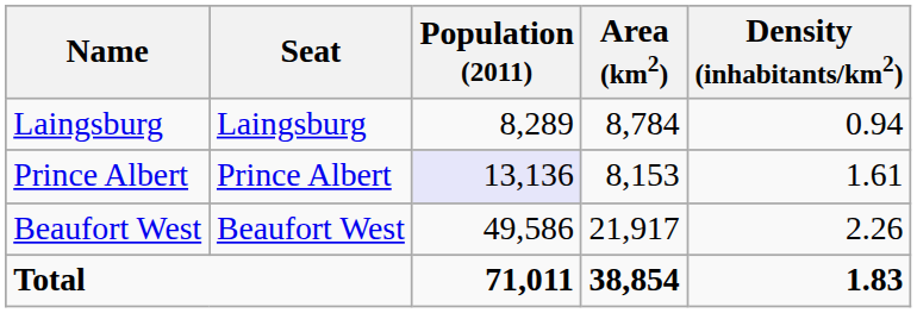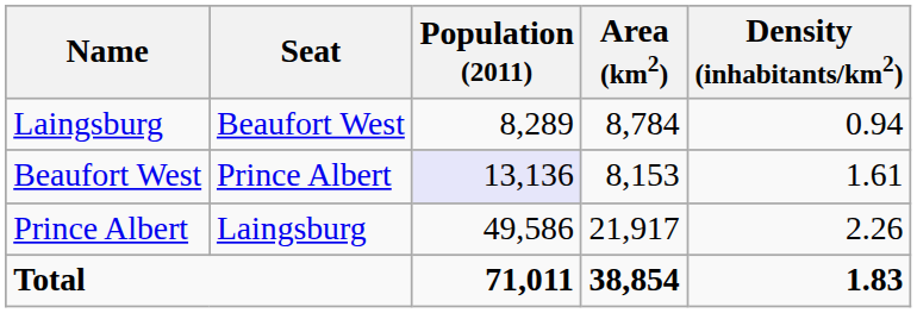row 2 | Seat: Laingsburg -> Beaufort West
row 3 | Name: Prince Albert -> Beaufort West
row 4 | Name: Beaufort West -> Prince Albert
row 4 | Seat: Beaufort West -> Laingsburg
